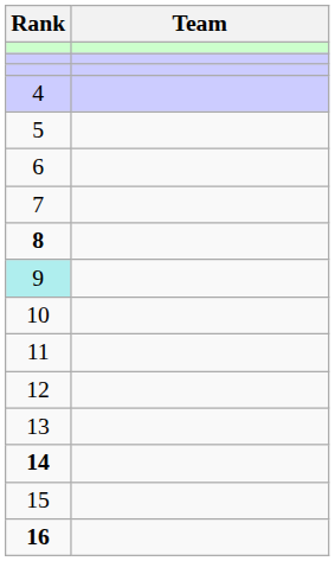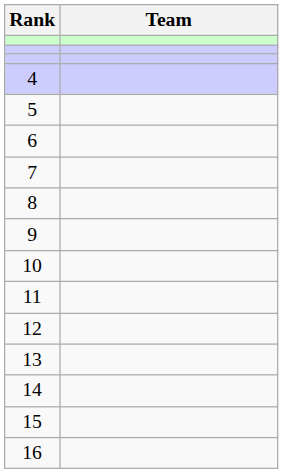row 9 | Rank: bold -> normal
row 10 | Rank: paleturquoise background -> no background
row 15 | Rank: bold -> normal
row 17 | Rank: bold -> normal
